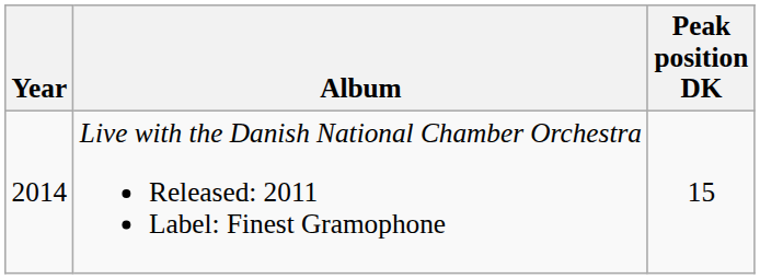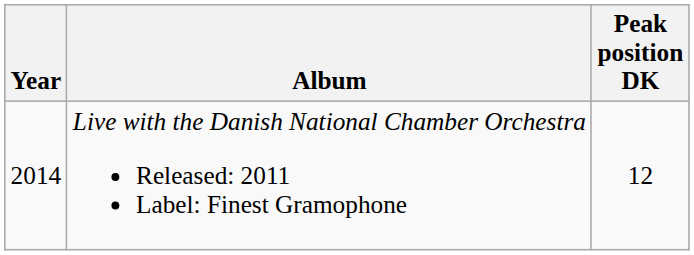row 2 | Peak position DK: 15 -> 12
